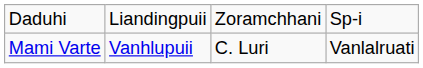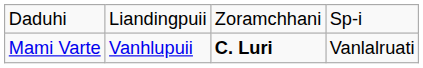Mami Varte | column 3: normal -> bold
